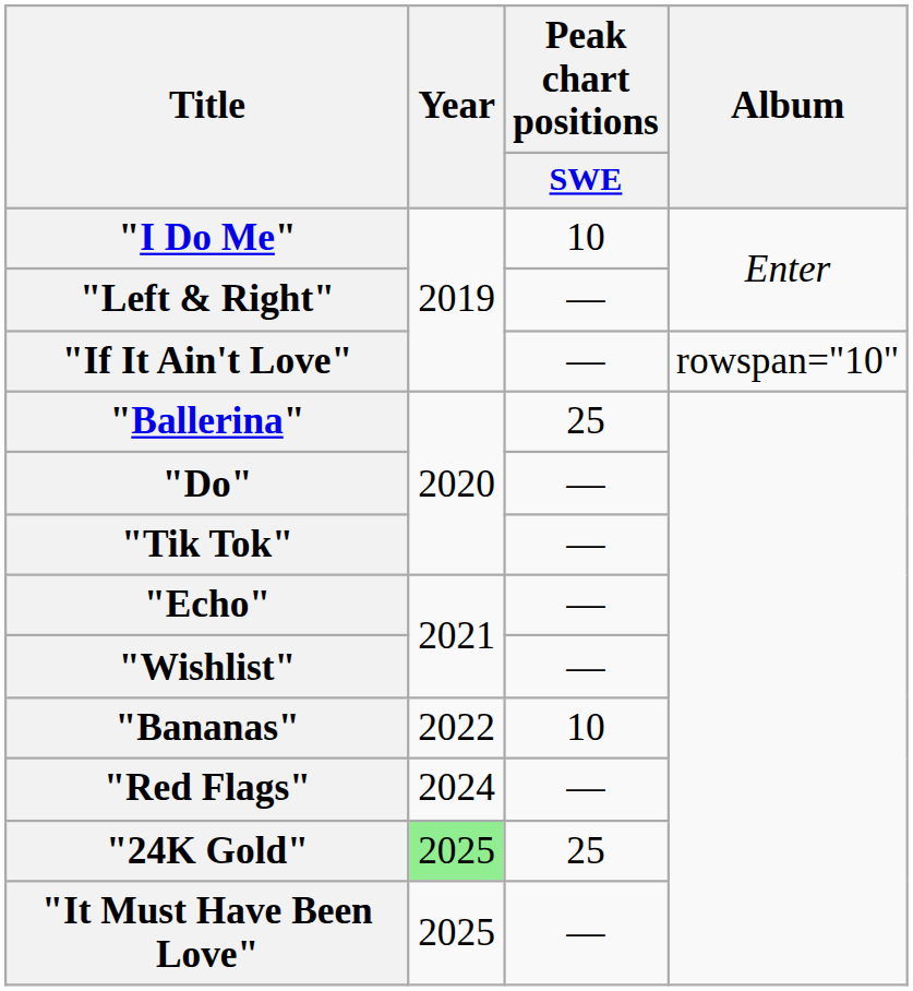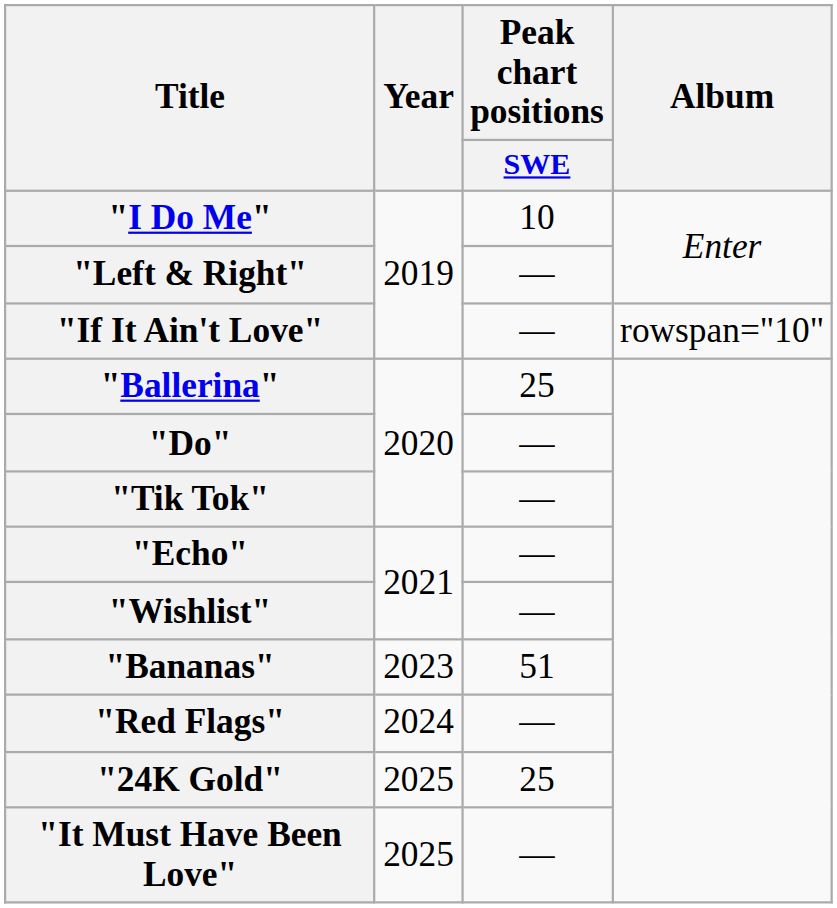"Bananas" | Year: 2022 -> 2023
"Bananas" | Peak chart positions / SWE: 10 -> 51
"24K Gold" | Year: lightgreen background -> no background
